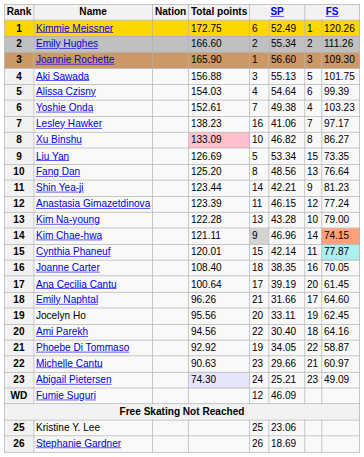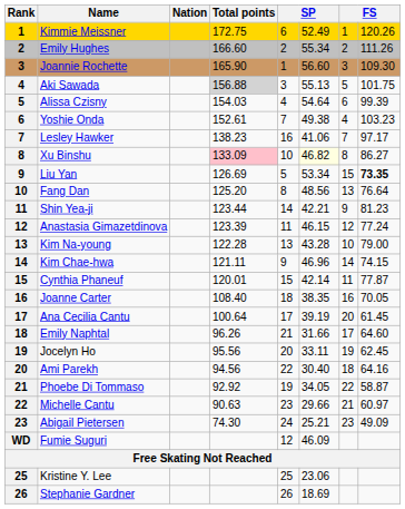Aki Sawada | Total points: no background -> lightgrey background
Xu Binshu | column 6: no background -> lightyellow background
Liu Yan | column 8: normal -> bold
Kim Chae-hwa | column 5: lightgrey background -> no background
Kim Chae-hwa | column 8: lightsalmon background -> no background
Cynthia Phaneuf | column 8: paleturquoise background -> no background
Abigail Pietersen | Total points: lavender background -> no background
